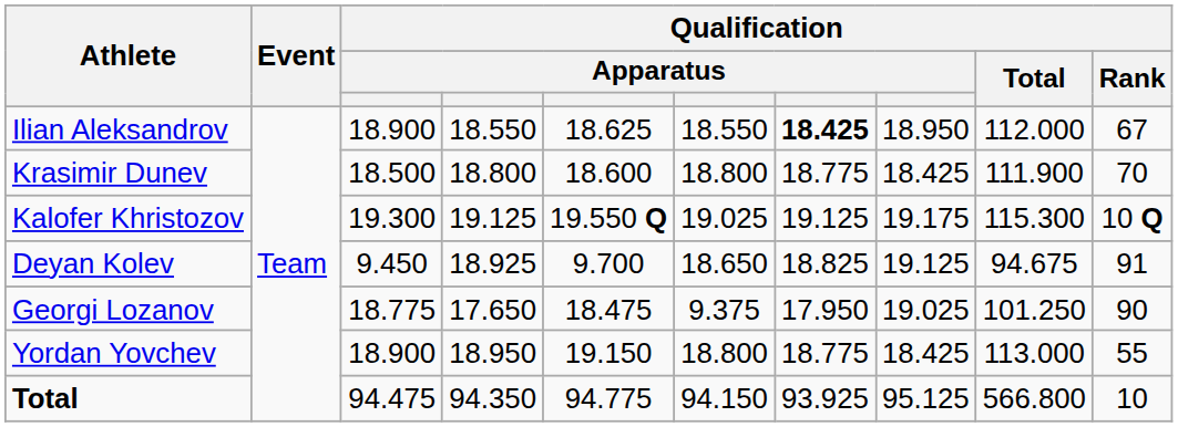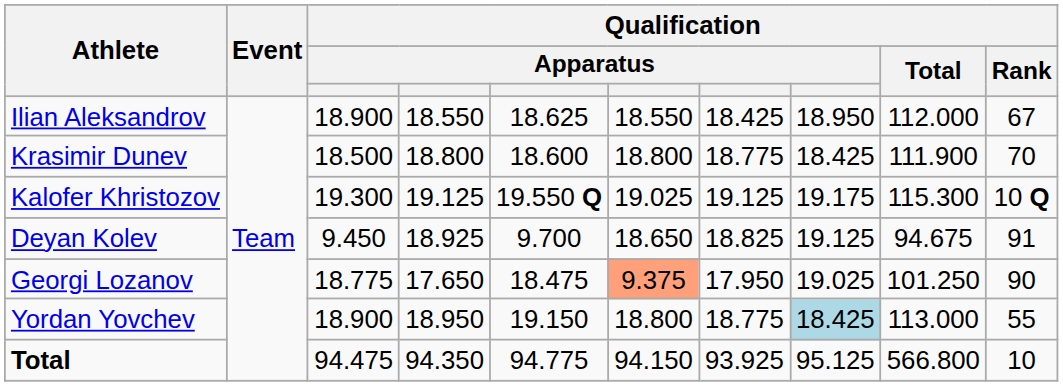Ilian Aleksandrov | column 7: bold -> normal
Georgi Lozanov | column 6: no background -> lightsalmon background
Yordan Yovchev | column 8: no background -> lightblue background
